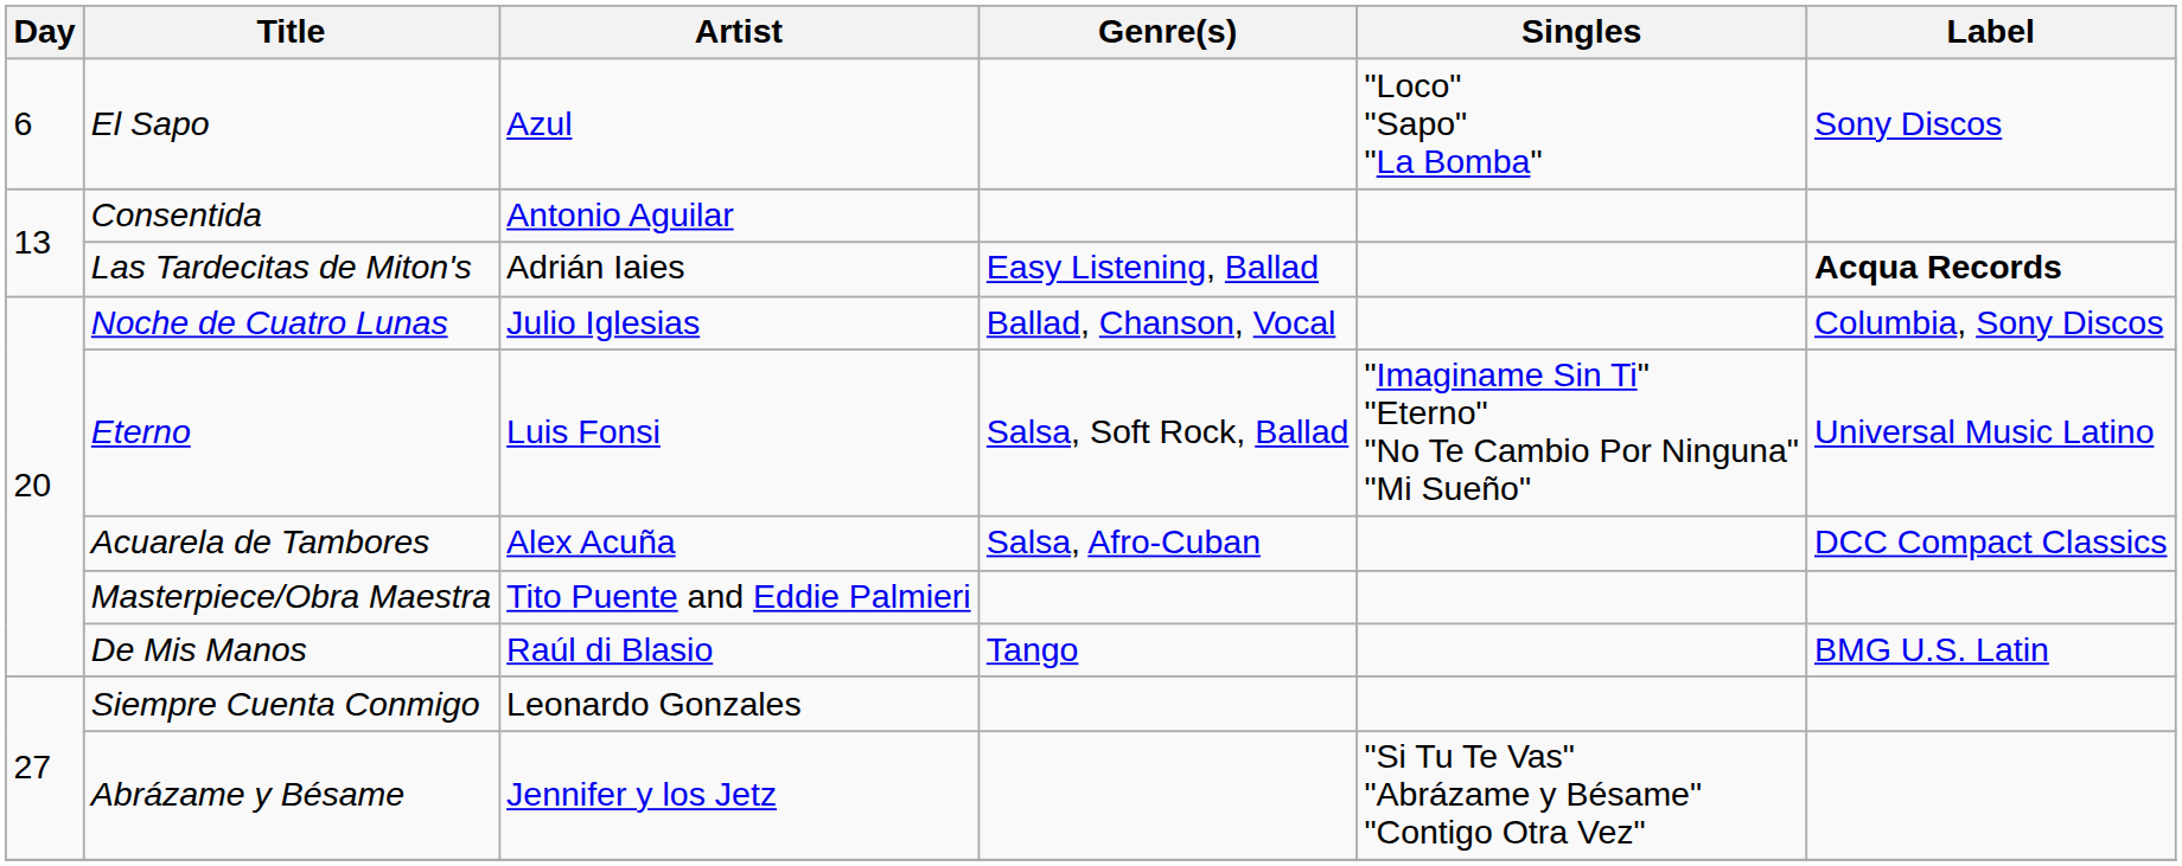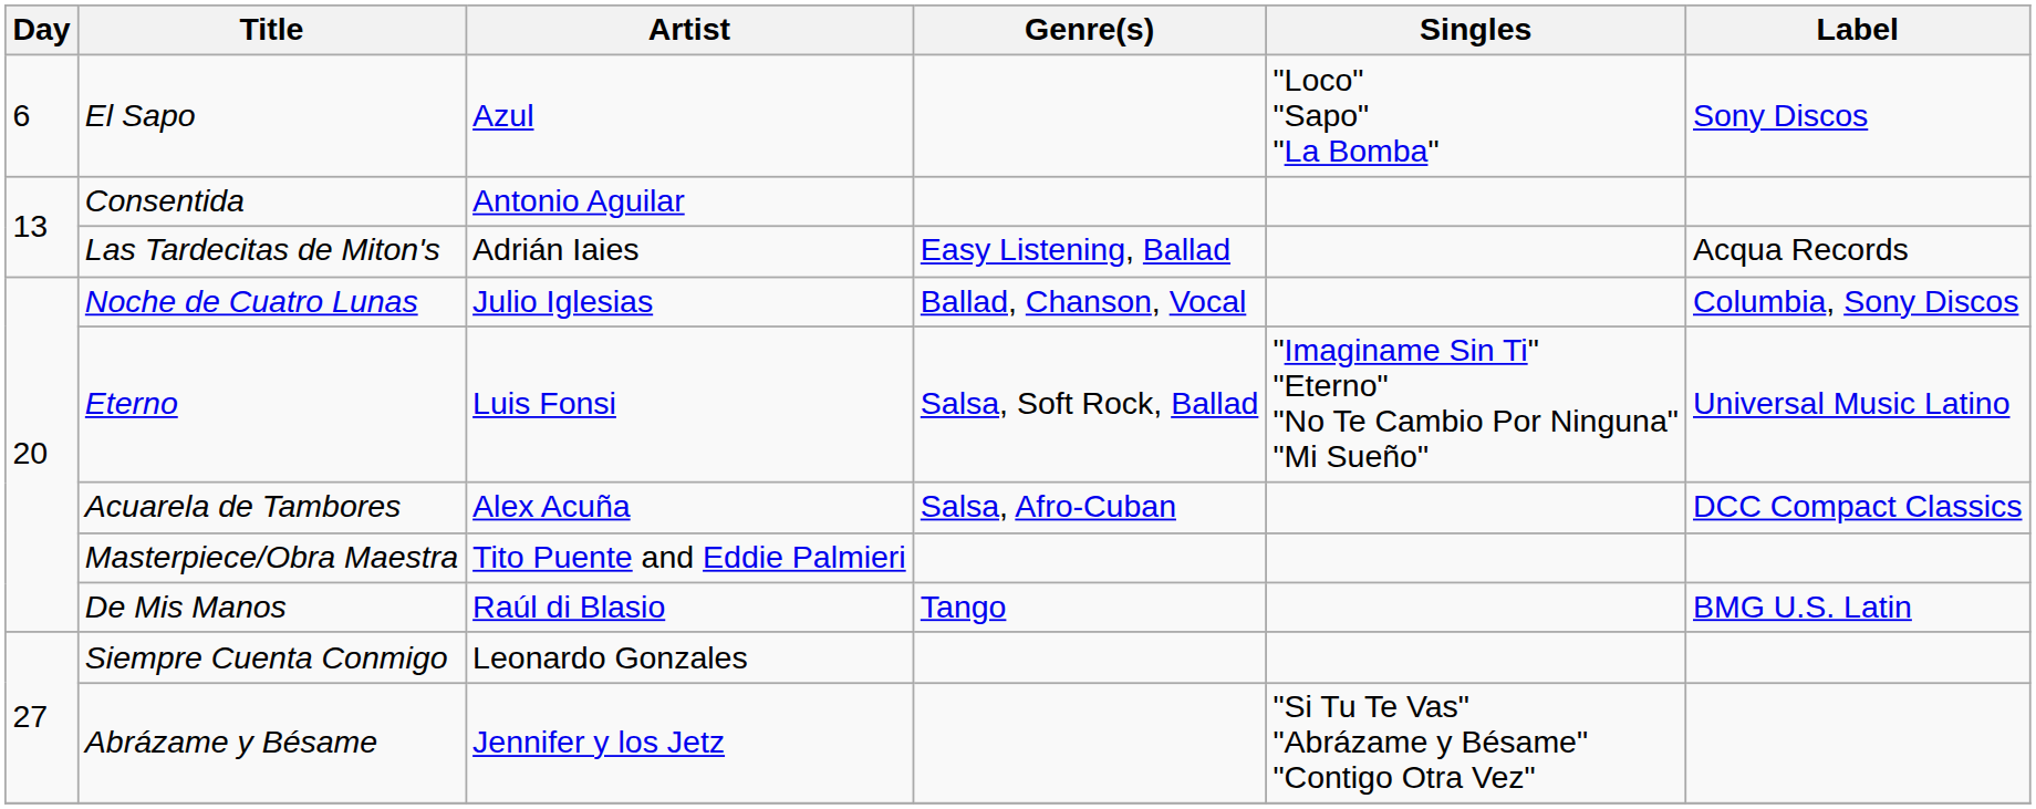Las Tardecitas de Miton's | Label: bold -> normal
